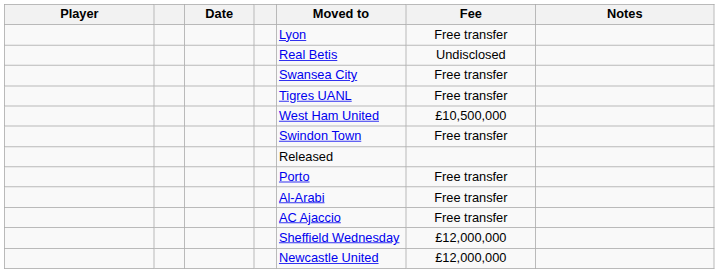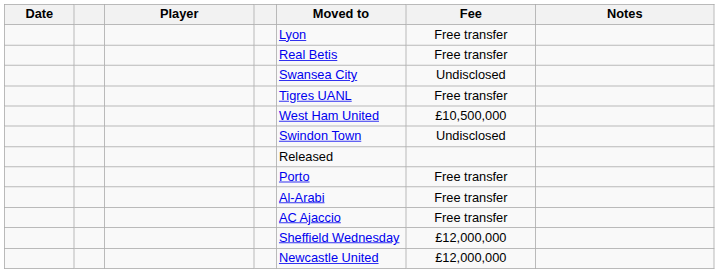columns swapped: Date <-> Player
row 3 | Fee: Undisclosed -> Free transfer
row 4 | Fee: Free transfer -> Undisclosed
row 7 | Fee: Free transfer -> Undisclosed
